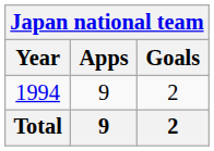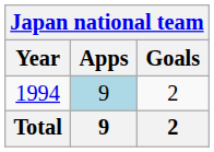1994 | Apps: no background -> lightblue background
